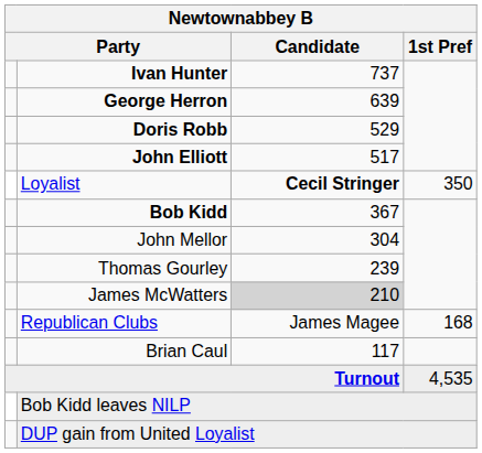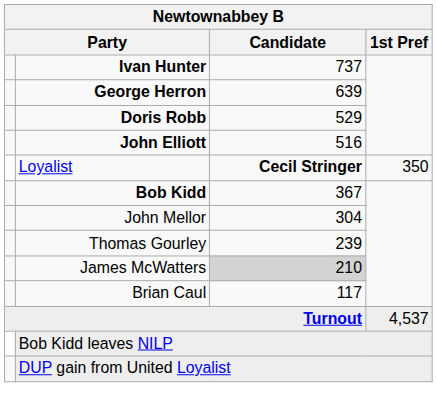John Elliott | Candidate: 517 -> 516
- row: Republican Clubs | James Magee | 168
Turnout | 1st Pref: 4,535 -> 4,537
